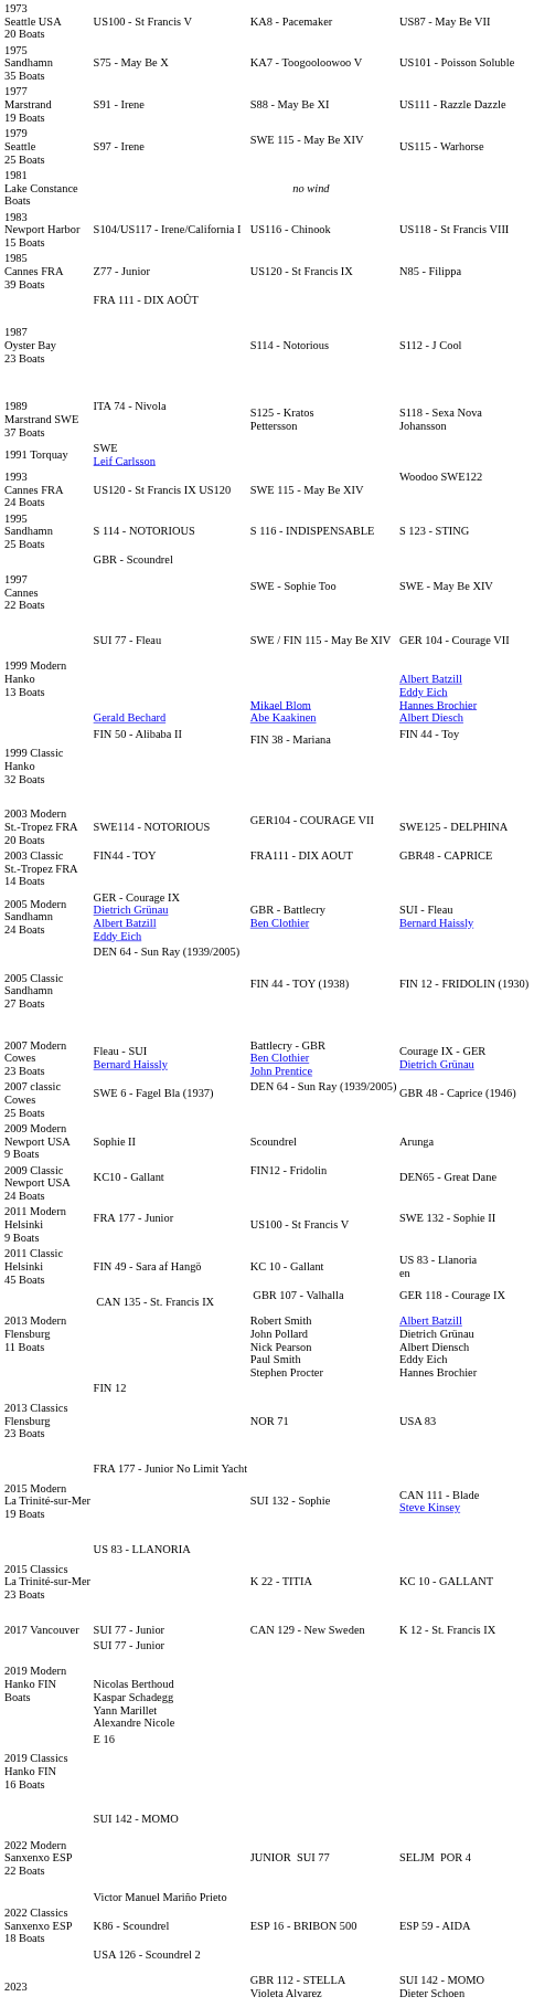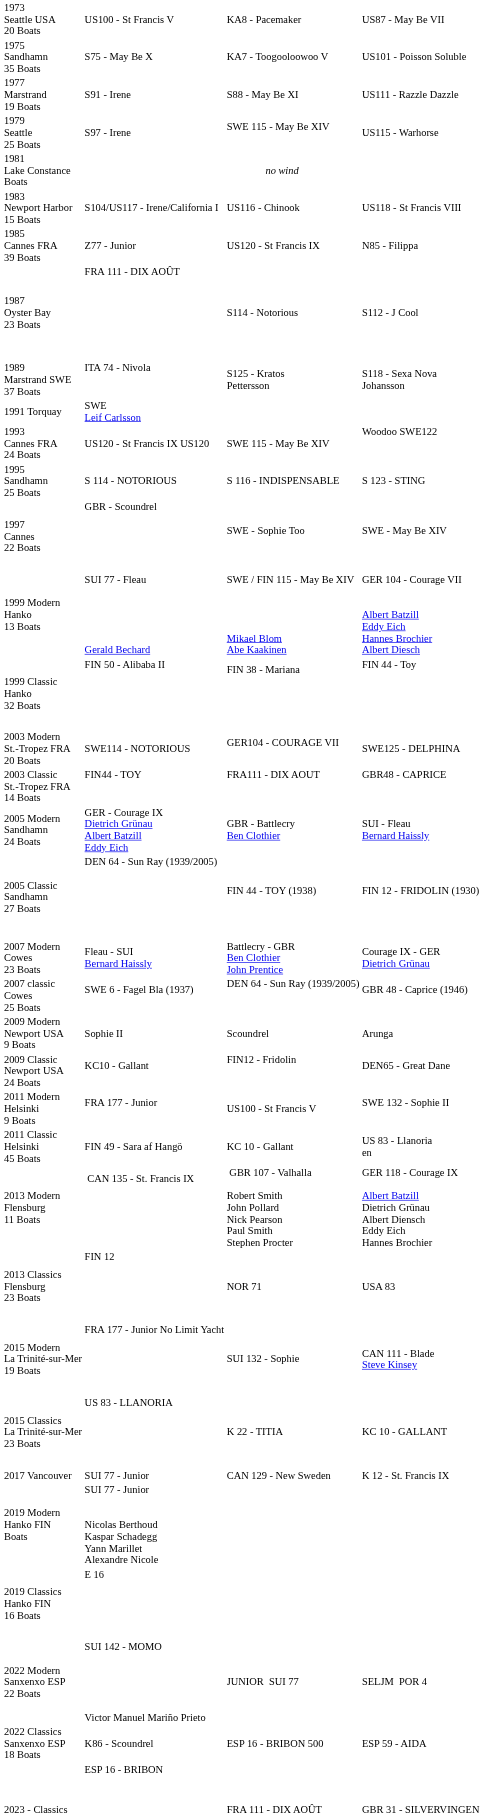- row: 2023 | USA 126 - Scoundrel 2 | GBR 112 - STELLA Violeta Alvarez | SUI 142 - MOMO Dieter Schoen
+ row: 2023 - Classics | ESP 16 - BRIBON | FRA 111 - DIX AOÛT | GBR 31 - SILVERVINGEN
